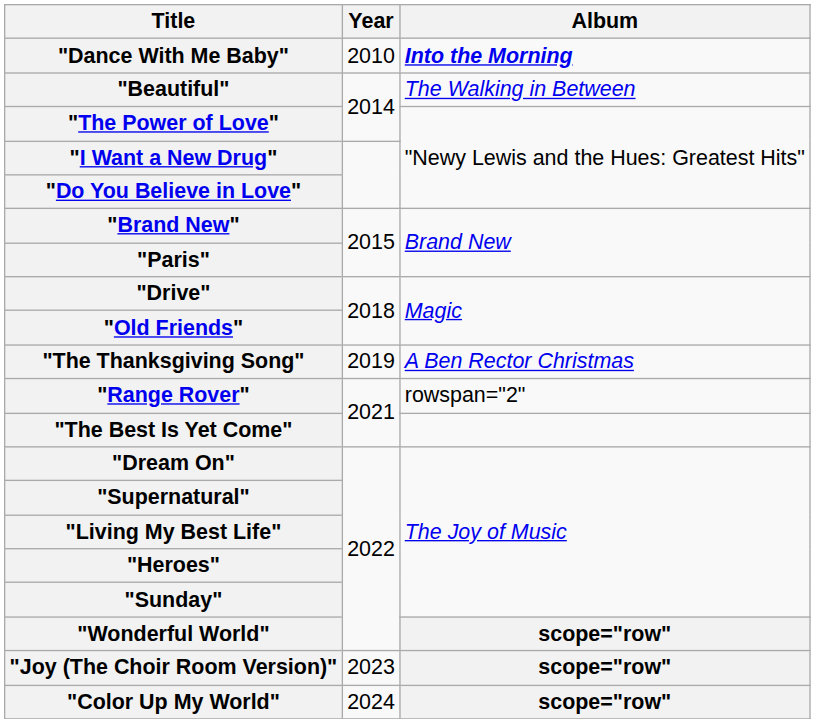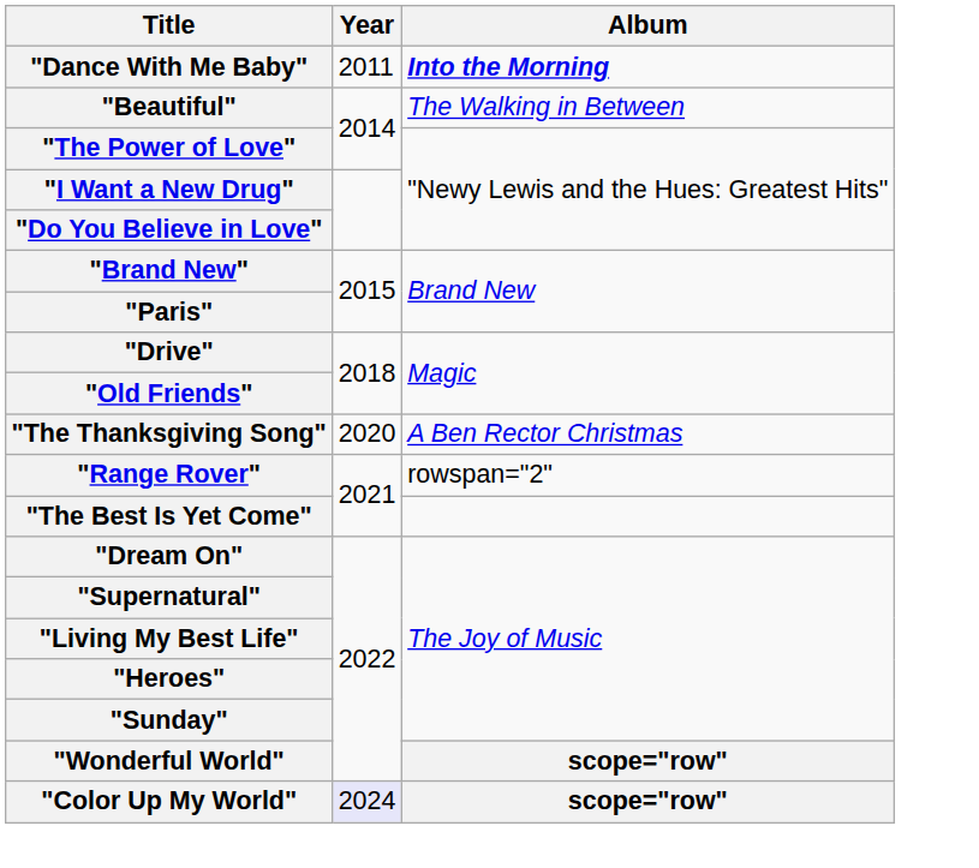"Dance With Me Baby" | Year: 2010 -> 2011
"The Thanksgiving Song" | Year: 2019 -> 2020
- row: "Joy (The Choir Room Version)" | 2023 | scope="row"
"Color Up My World" | Year: no background -> lavender background
